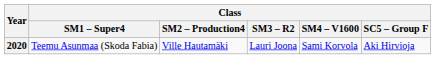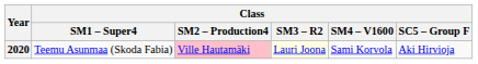2020 | Class / SM2 – Production4: no background -> pink background
2020 | Class / SM3 – R2: no background -> lightyellow background
